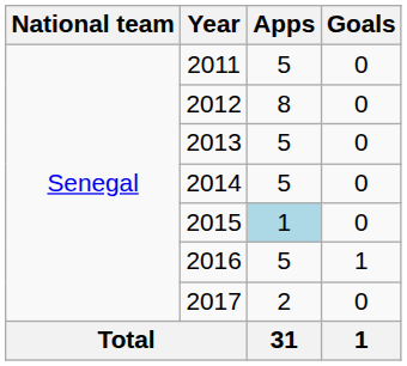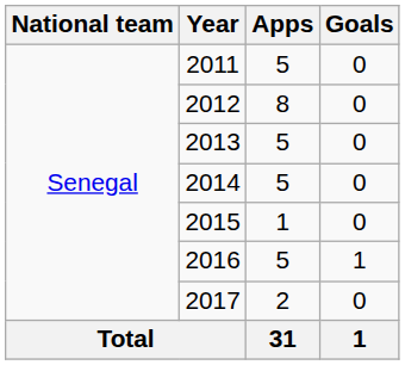2015 | Apps: lightblue background -> no background
